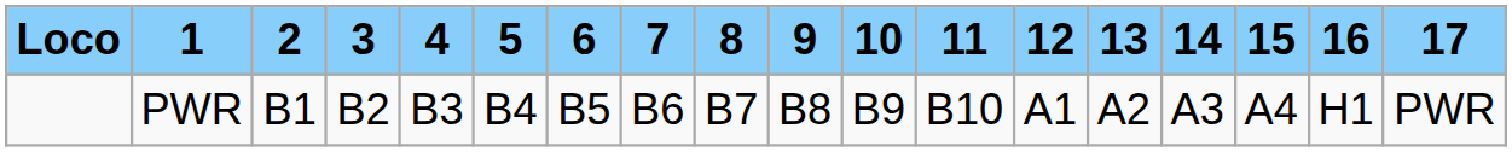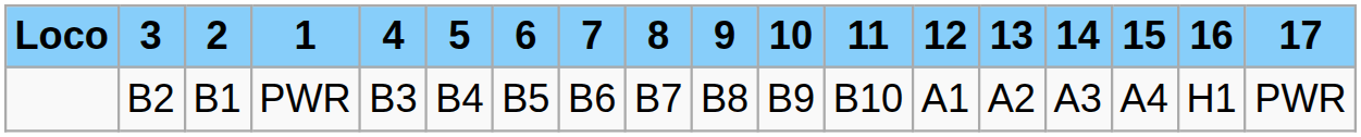columns swapped: 1 <-> 3
